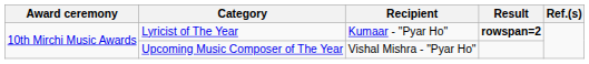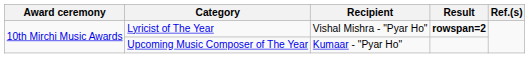Lyricist of The Year | Recipient: Kumaar - "Pyar Ho" -> Vishal Mishra - "Pyar Ho"
Upcoming Music Composer of The Year | Recipient: Vishal Mishra - "Pyar Ho" -> Kumaar - "Pyar Ho"
